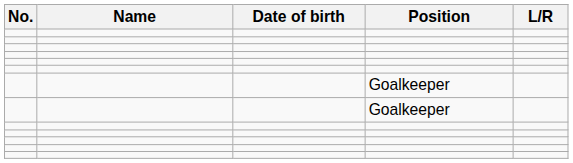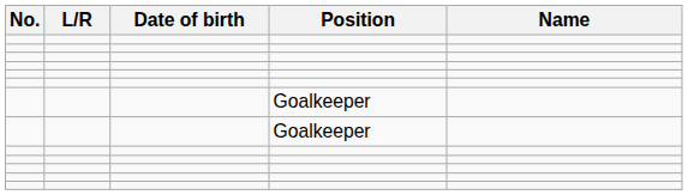columns swapped: Name <-> L/R
